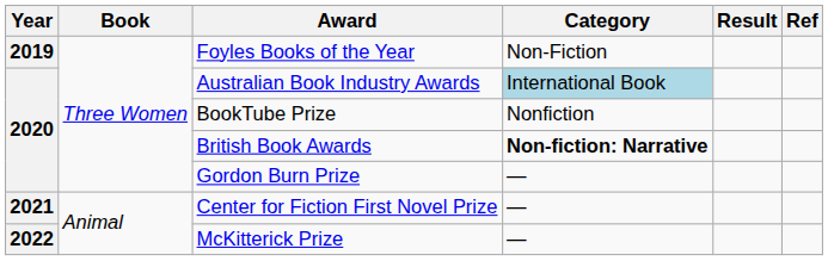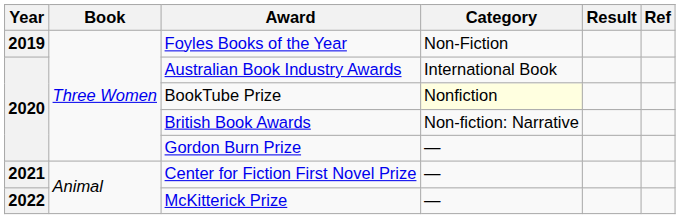Australian Book Industry Awards | Category: lightblue background -> no background
BookTube Prize | Category: no background -> lightyellow background
British Book Awards | Category: bold -> normal
